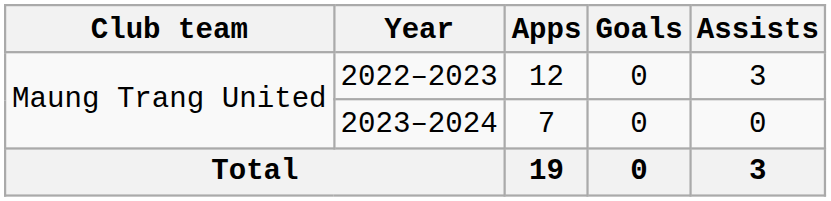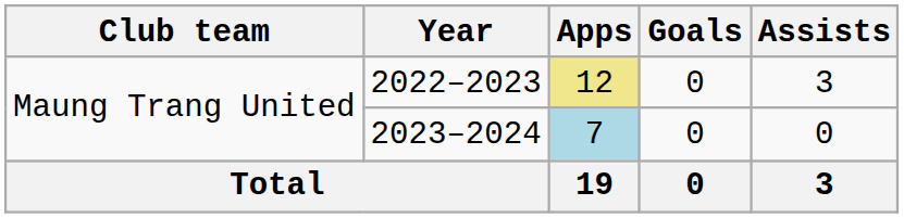2022–2023 | Apps: no background -> khaki background
2023–2024 | Apps: no background -> lightblue background
